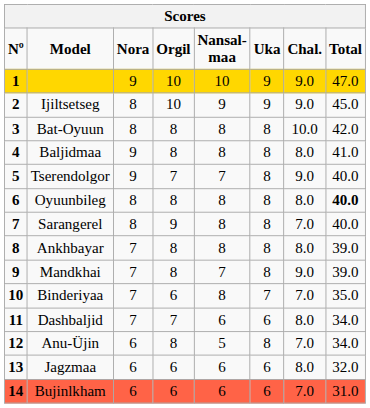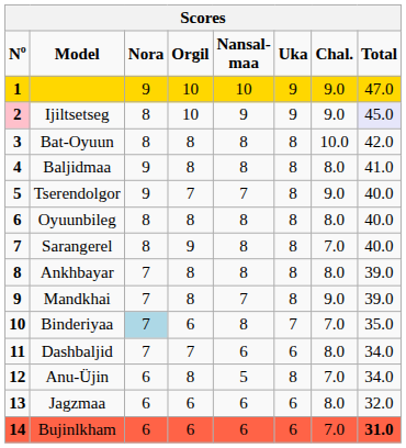Ijiltsetseg | Nº: no background -> pink background
Ijiltsetseg | Total: no background -> lavender background
Oyuunbileg | Total: bold -> normal
Binderiyaa | Nora: no background -> lightblue background
Bujinlkham | Total: normal -> bold
